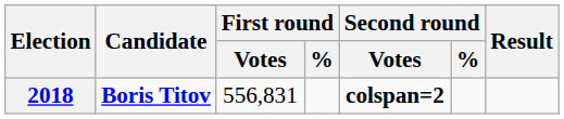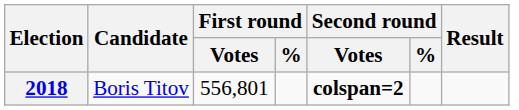2018 | Candidate: bold -> normal
2018 | First round / Votes: 556,831 -> 556,801
